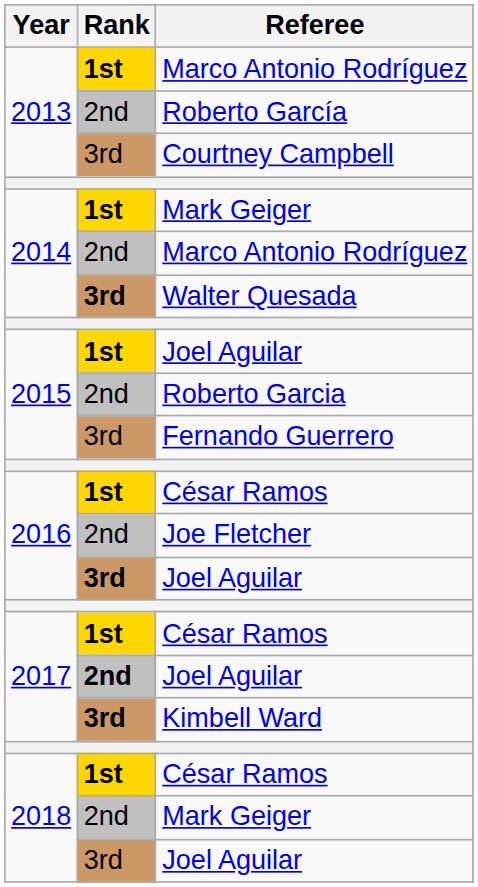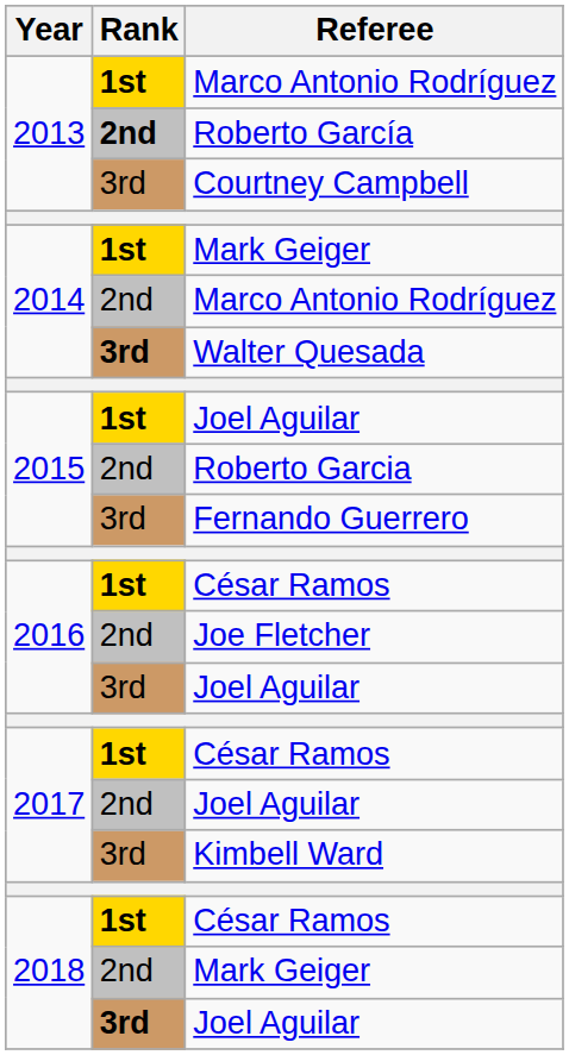Roberto García | Rank: normal -> bold
2016 / Joel Aguilar | Rank: bold -> normal
2017 / Joel Aguilar | Rank: bold -> normal
Kimbell Ward | Rank: bold -> normal
2018 / Joel Aguilar | Rank: normal -> bold
